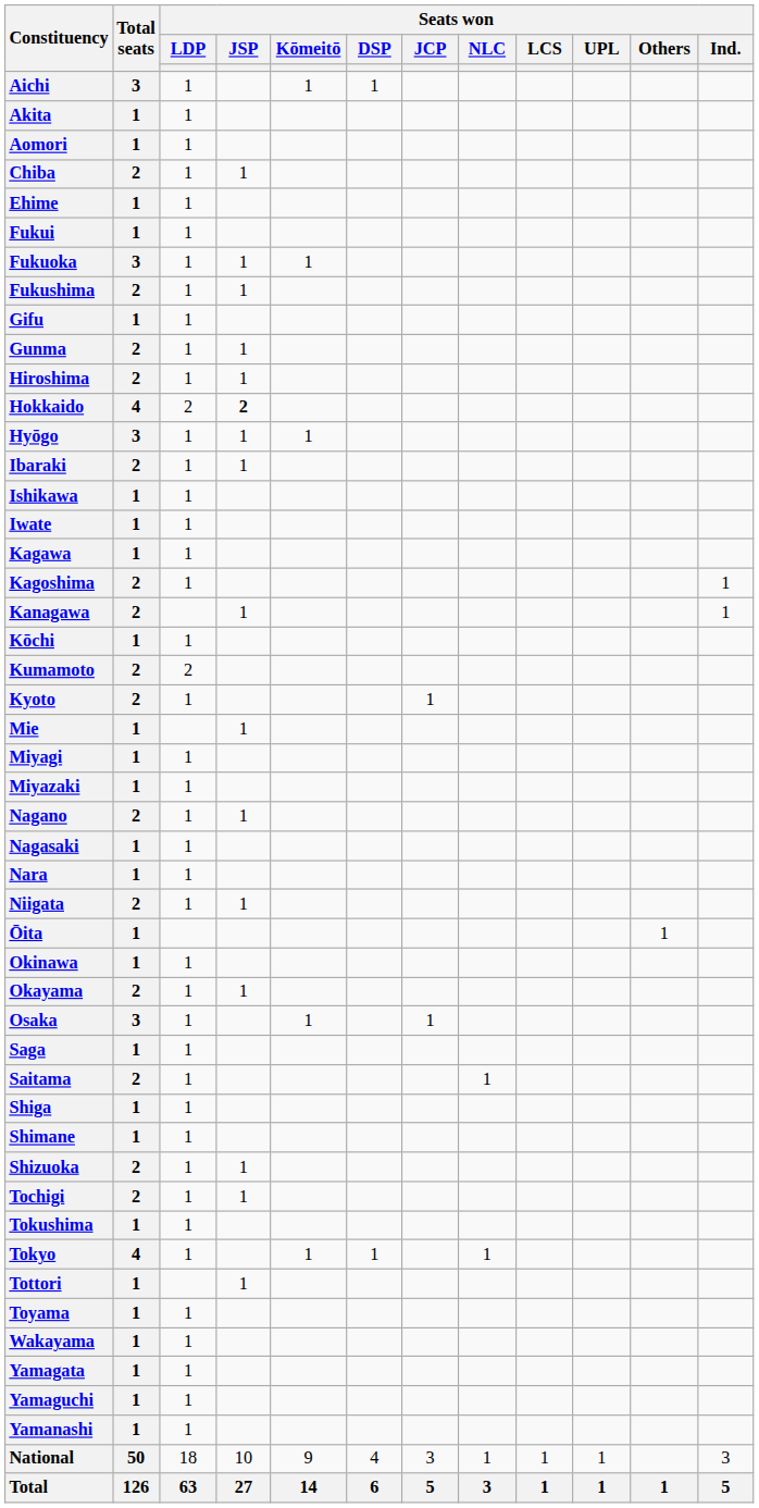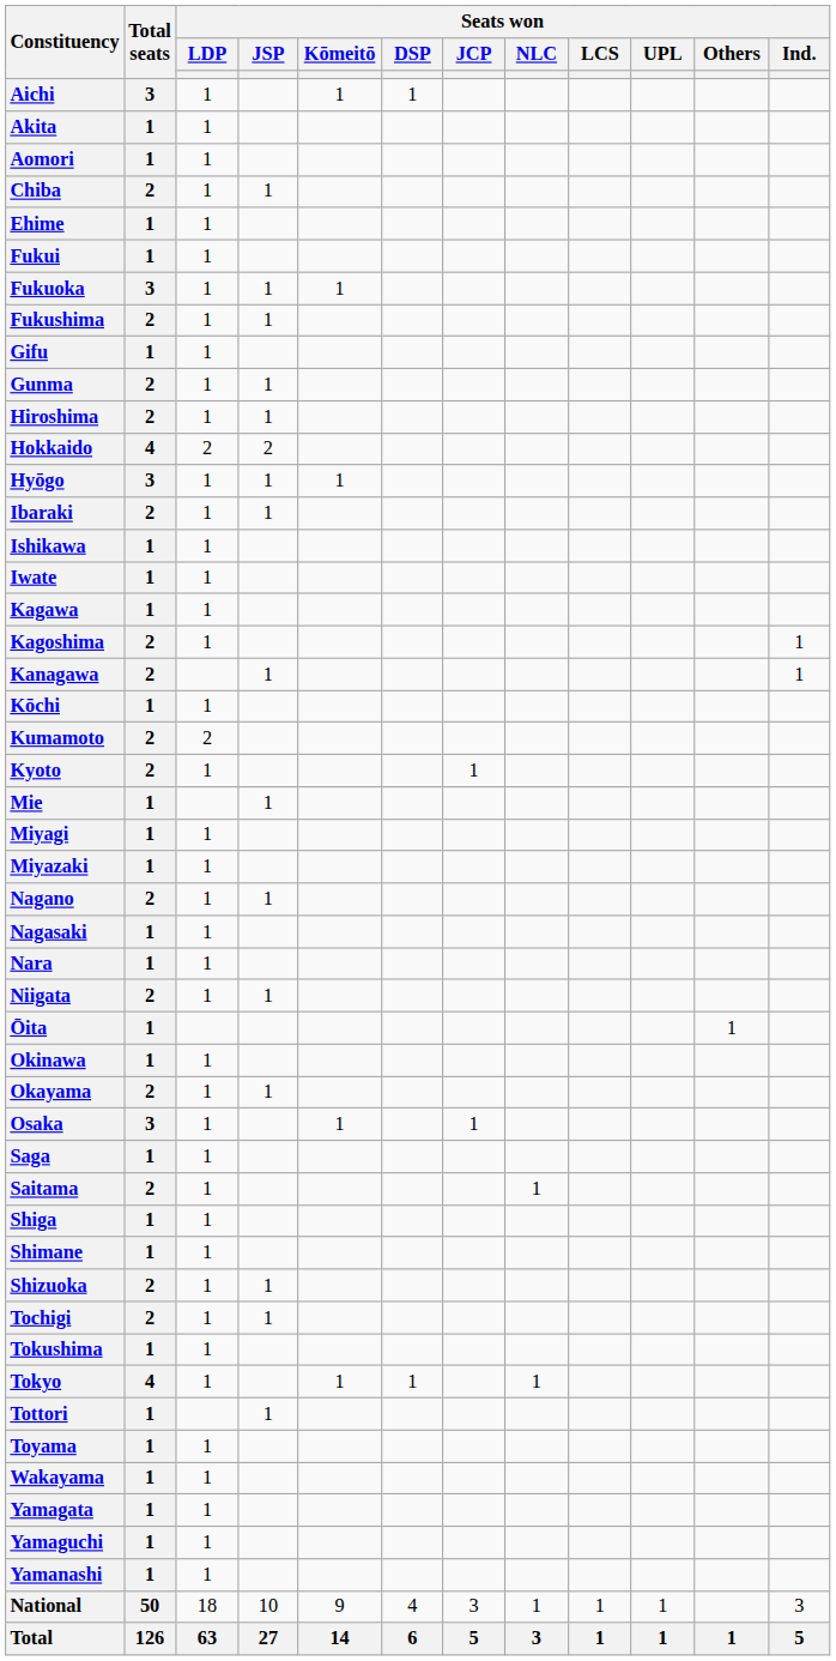Hokkaido | Seats won / JSP: bold -> normal
